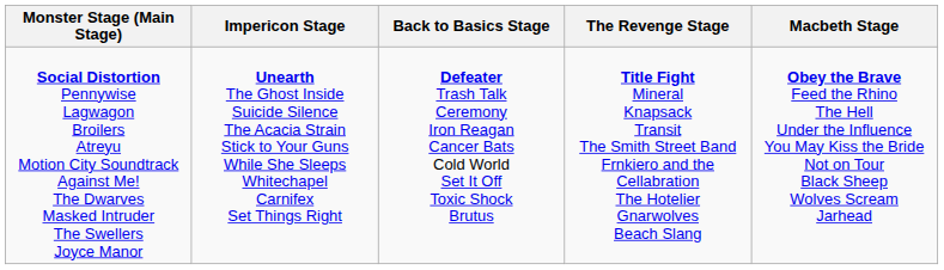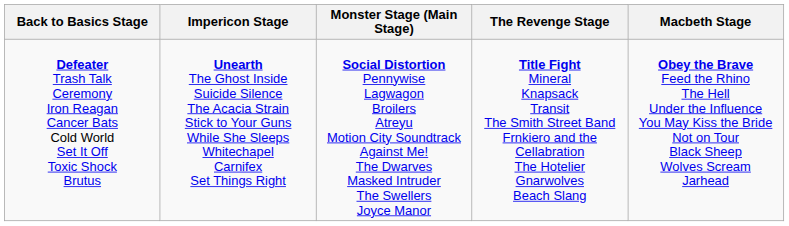columns swapped: Monster Stage (Main Stage) <-> Back to Basics Stage
